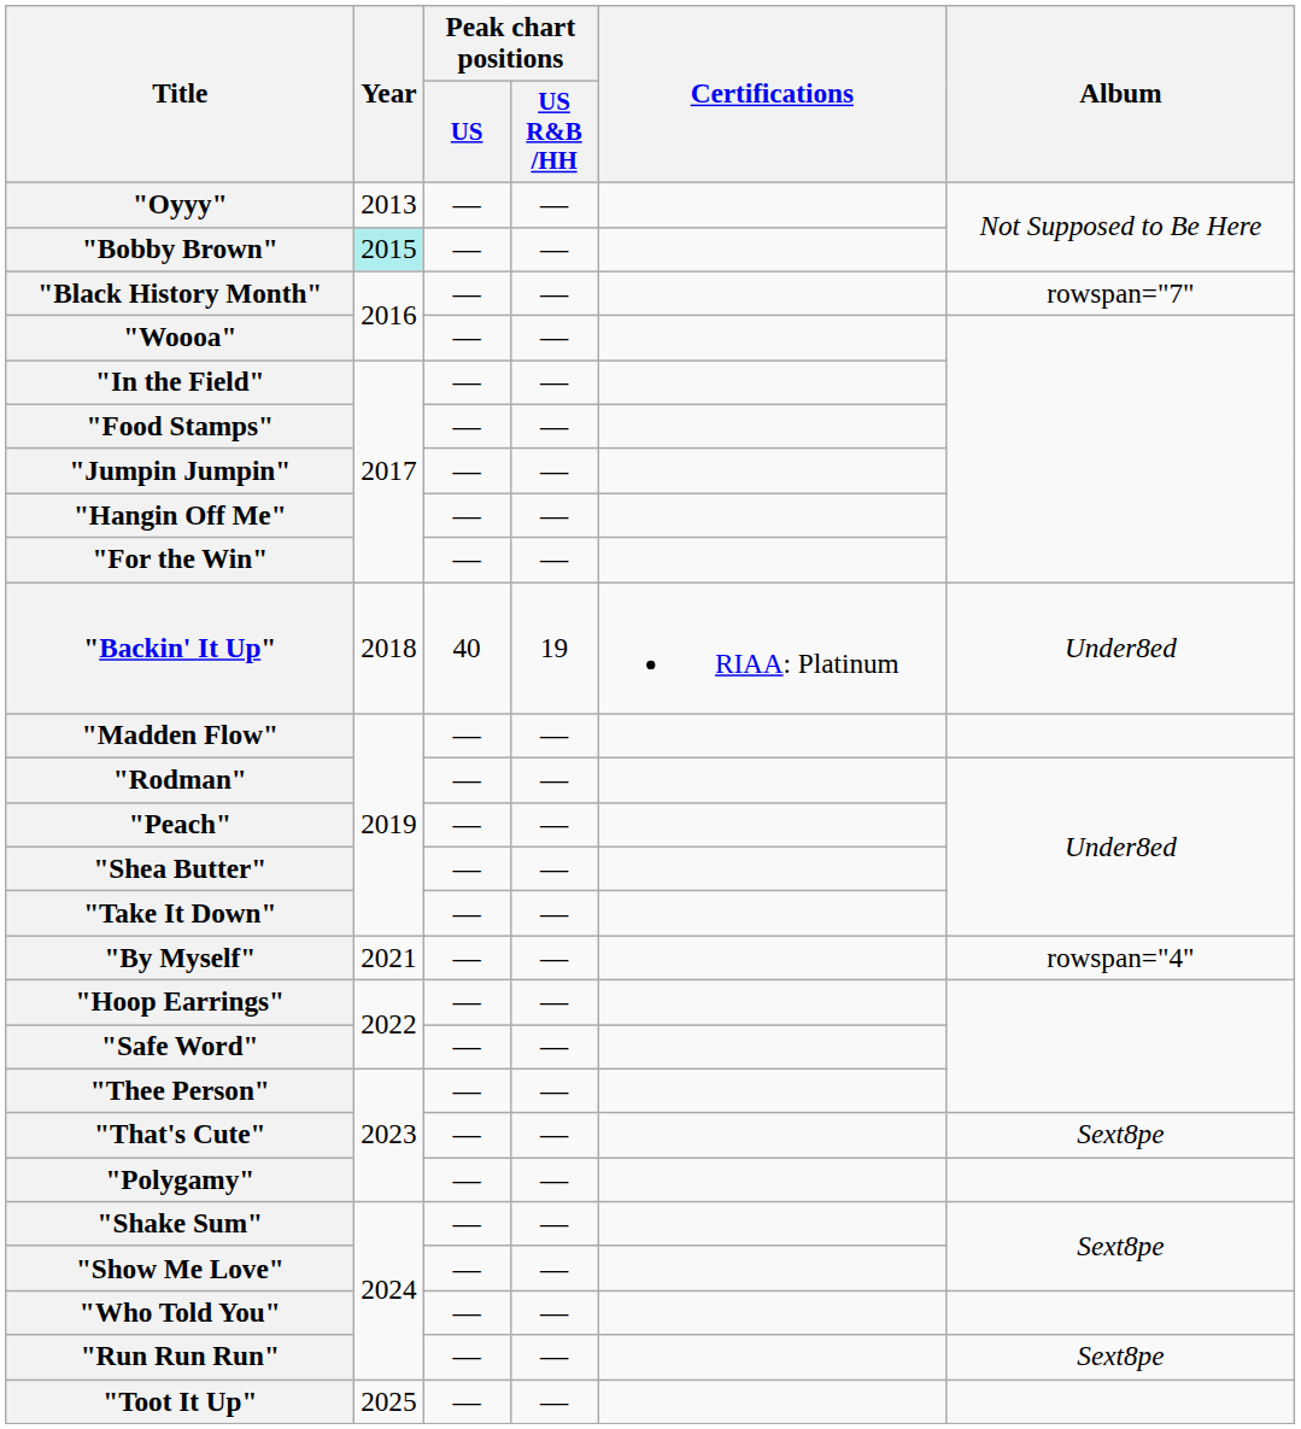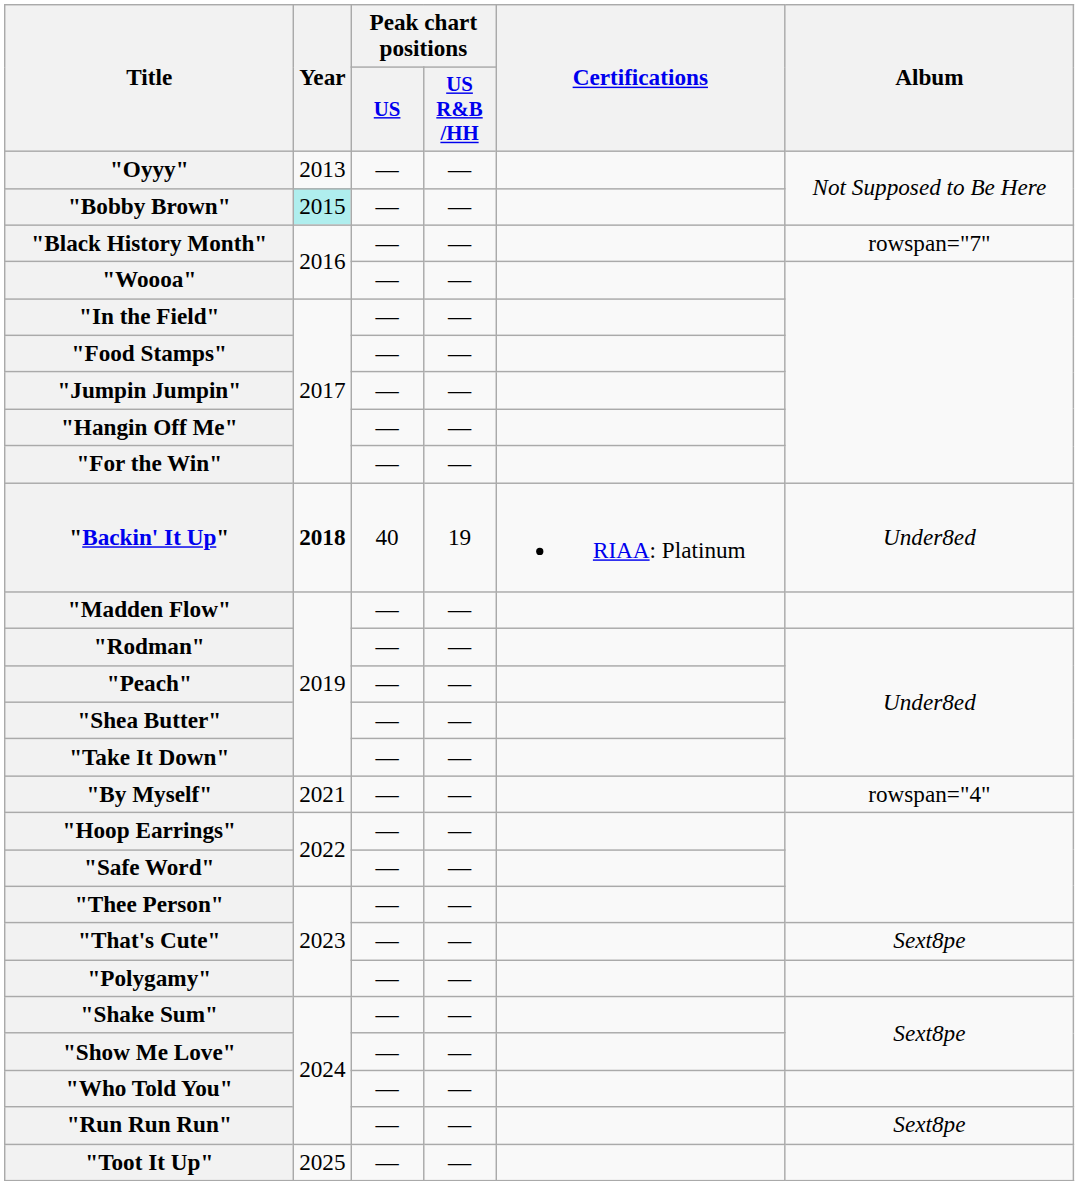"Backin' It Up" | Year: normal -> bold
